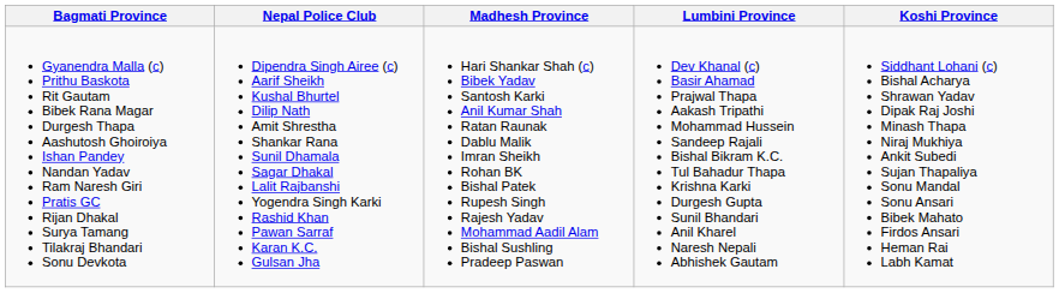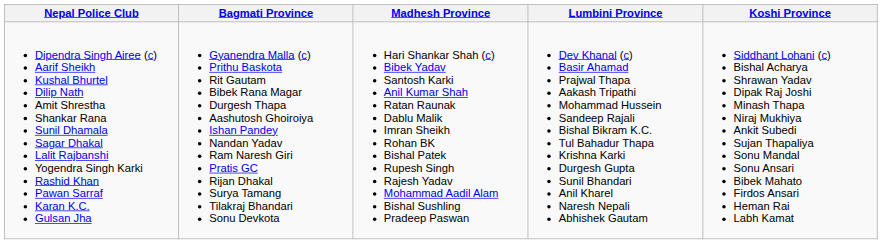columns swapped: Nepal Police Club <-> Bagmati Province
